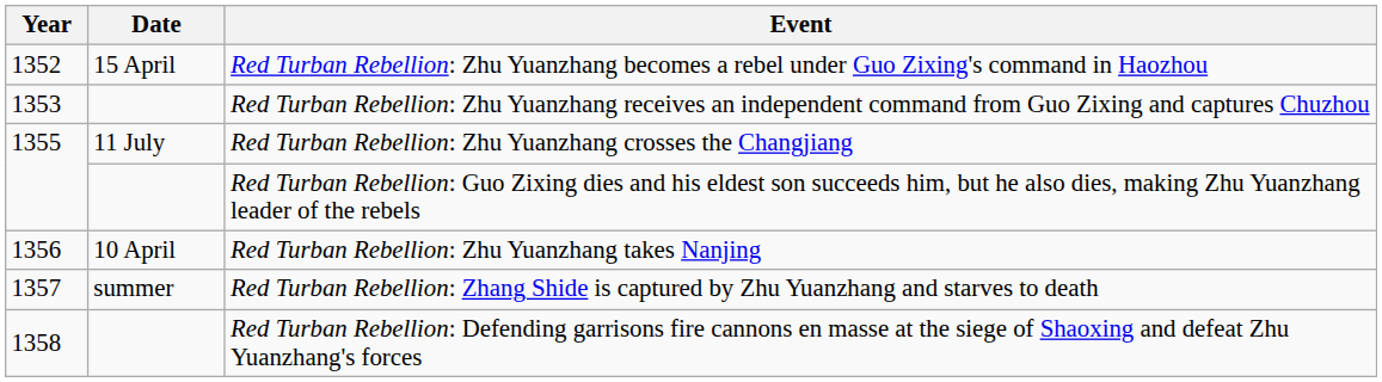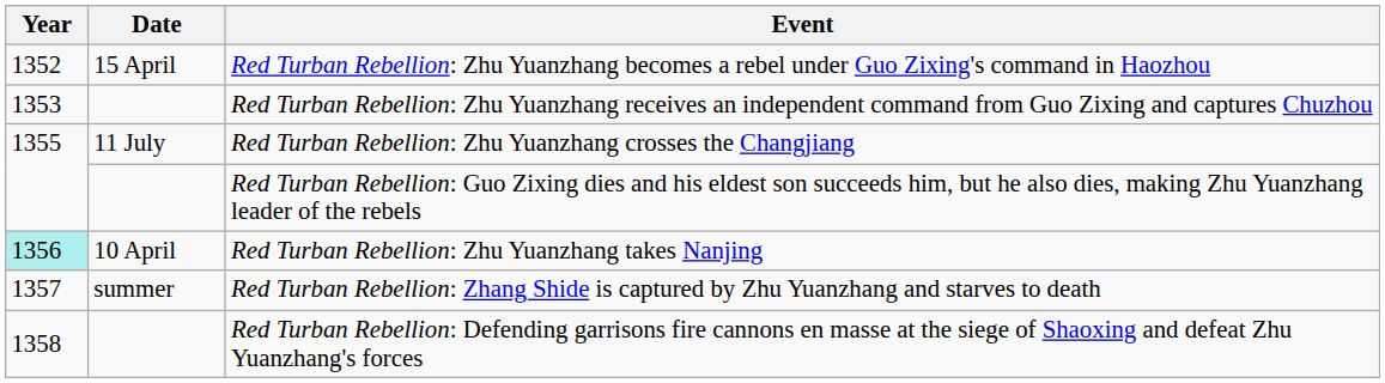Red Turban Rebellion: Zhu Yuanzhang takes Nanjing | Year: no background -> paleturquoise background
